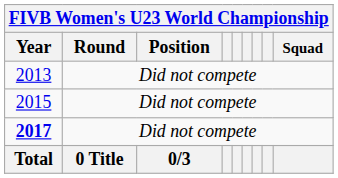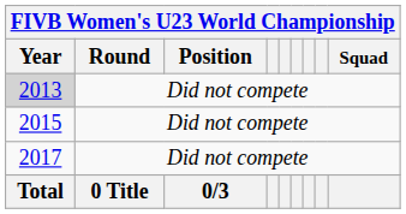2013 | Year: no background -> lightgrey background
2017 | Year: bold -> normal
